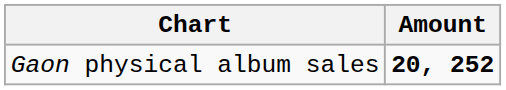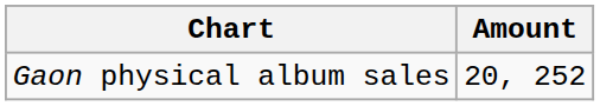Gaon physical album sales | Amount: bold -> normal
